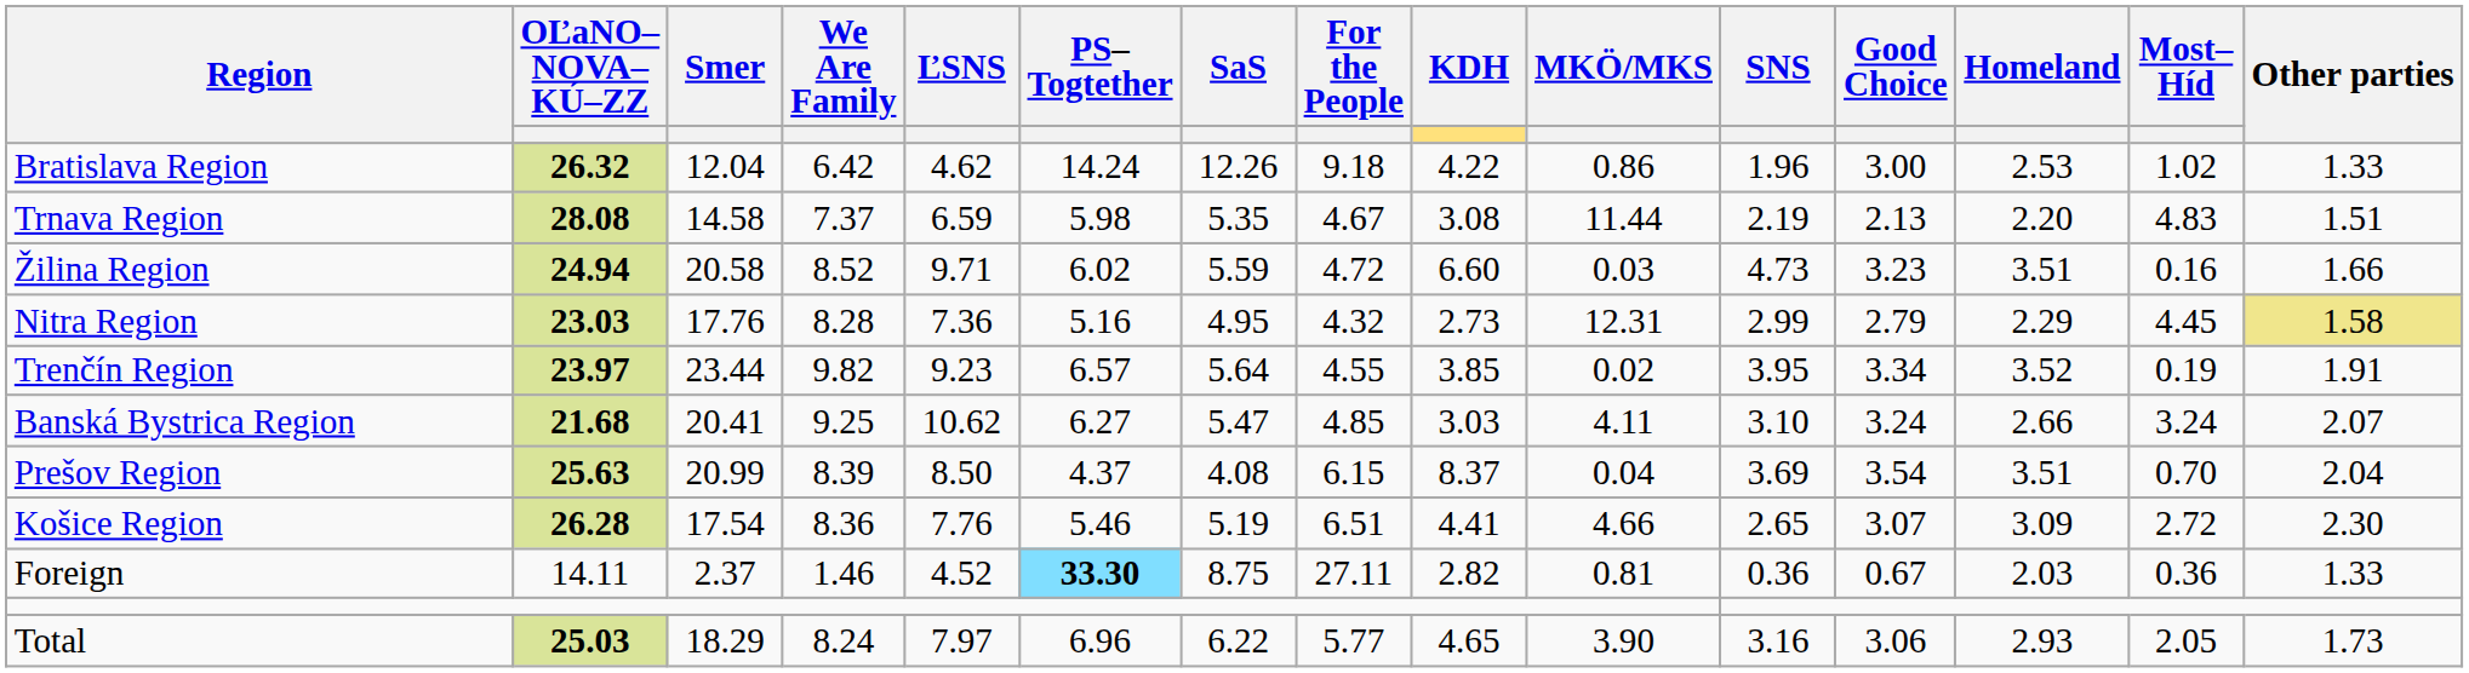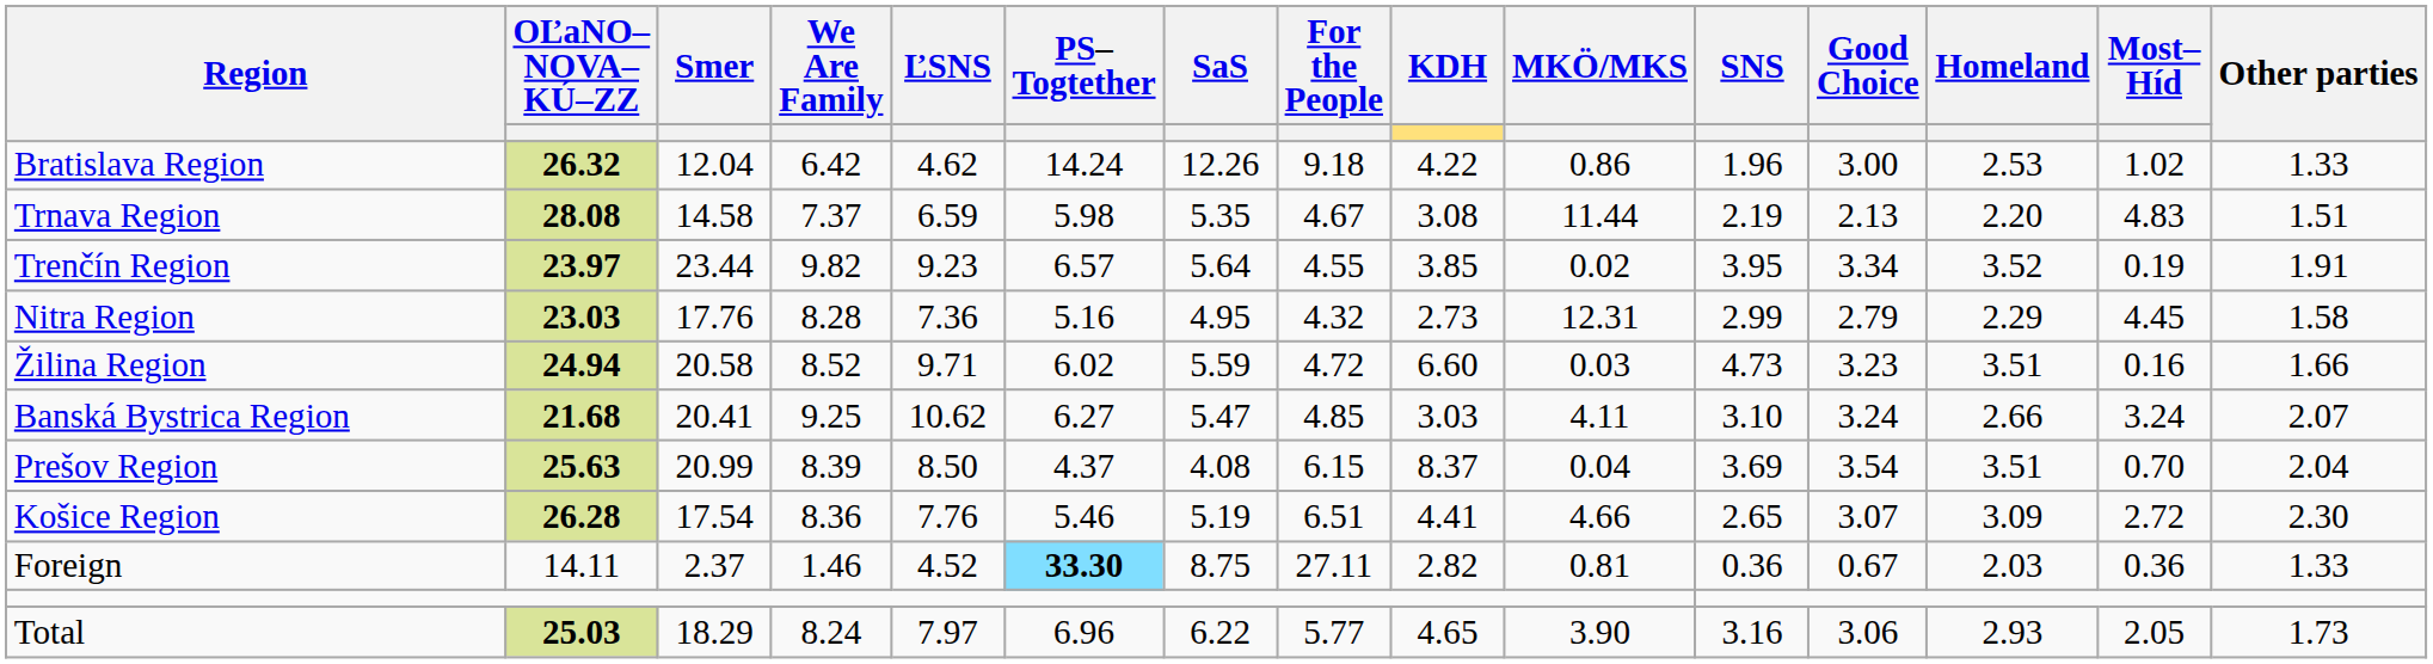rows swapped: Trenčín Region <-> Žilina Region
Nitra Region | Other parties: khaki background -> no background
